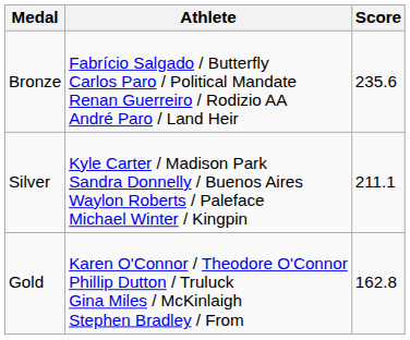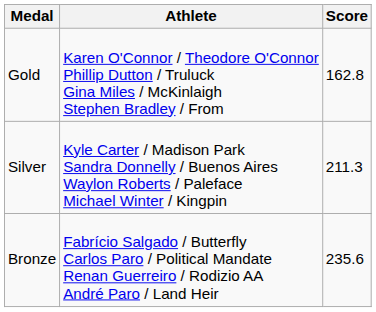rows swapped: Gold <-> Bronze
Silver | Score: 211.1 -> 211.3
